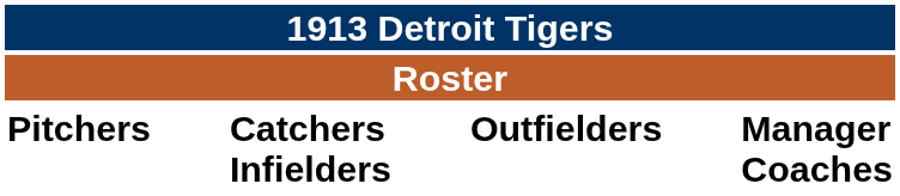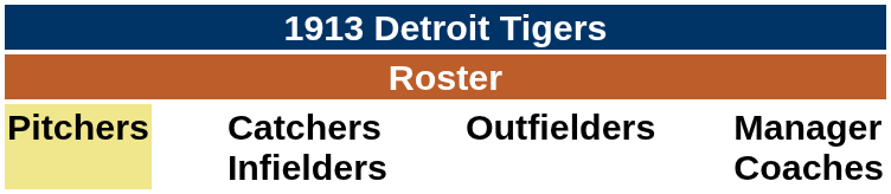Pitchers | column 1: no background -> khaki background
